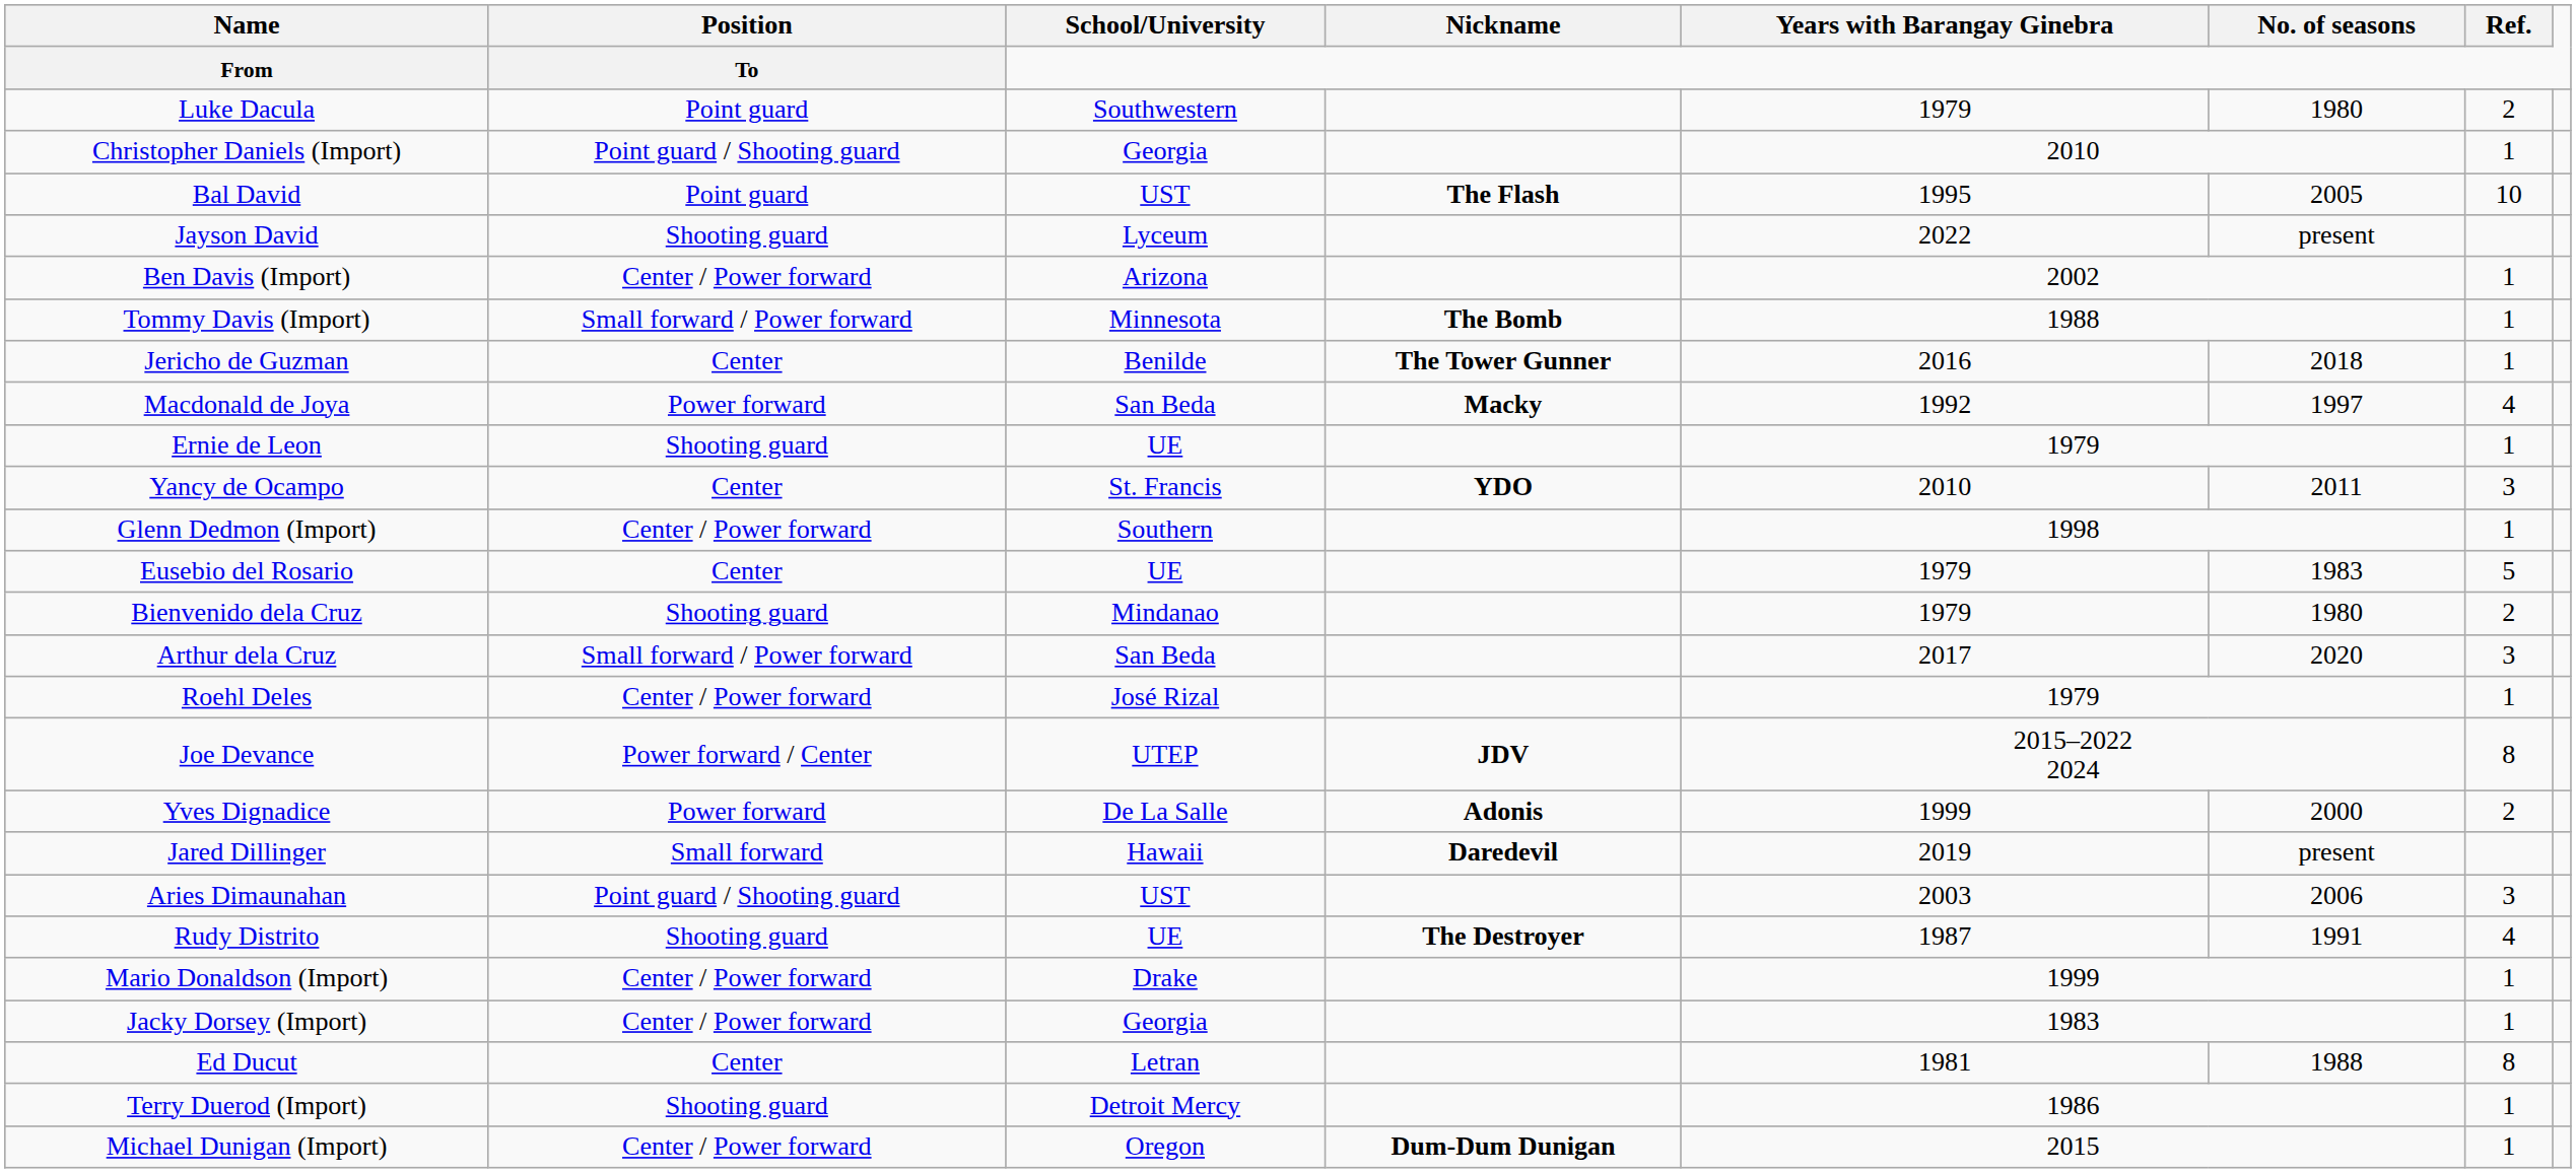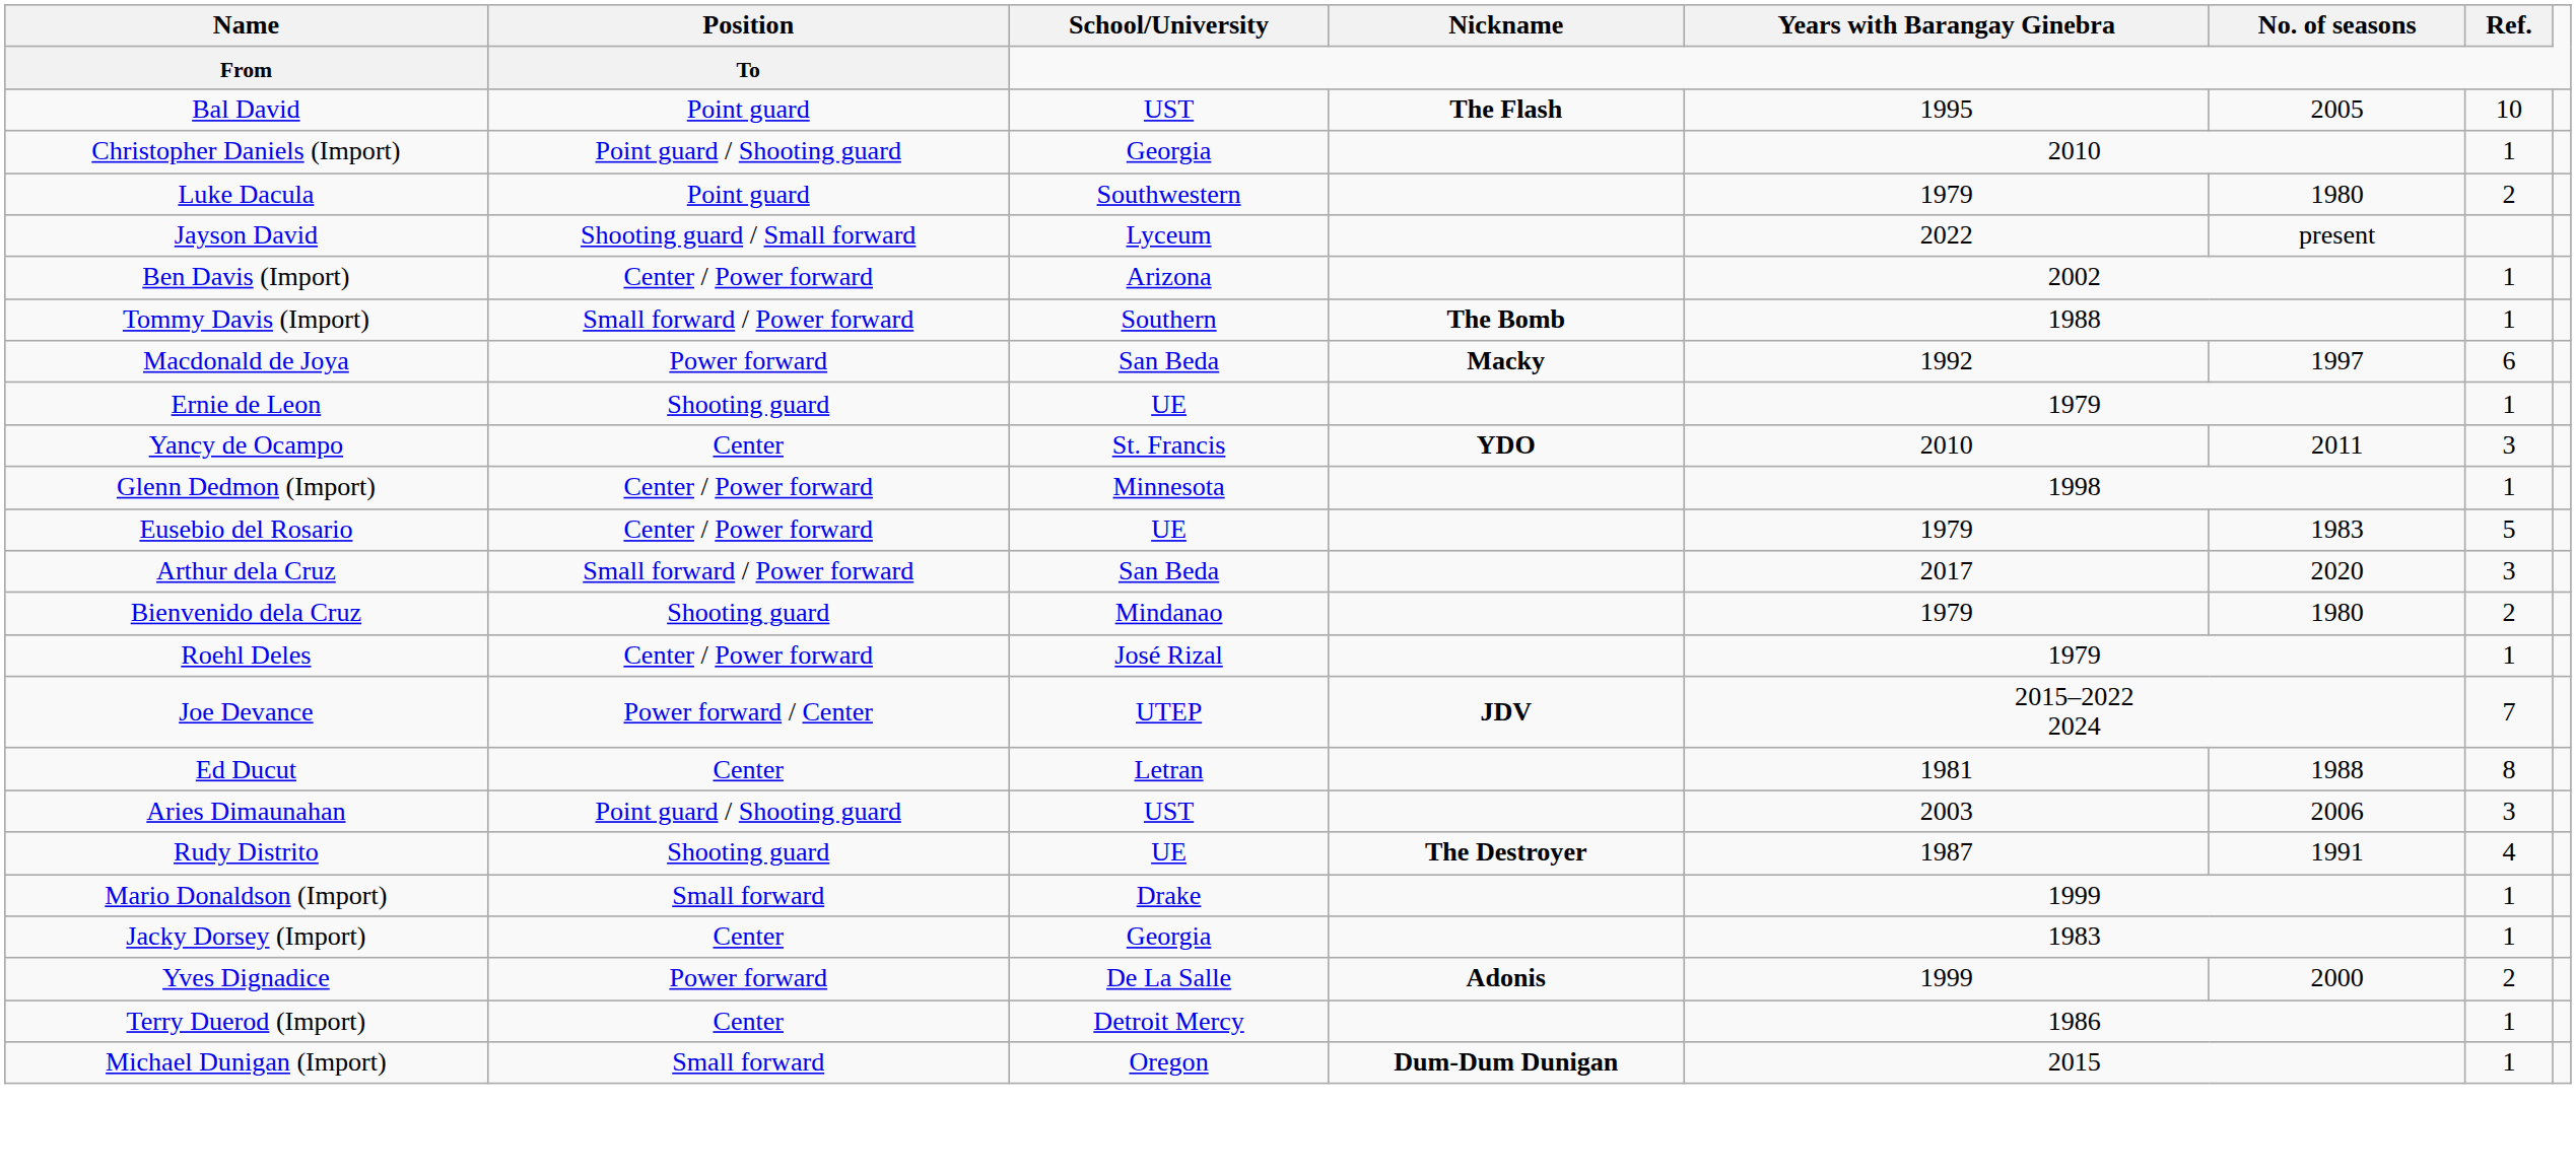rows swapped: Luke Dacula <-> Bal David
Jayson David | Position / To: Shooting guard -> Shooting guard / Small forward
Tommy Davis (Import) | School/University: Minnesota -> Southern
- row: Jericho de Guzman | Center | Benilde | The Tower Gunner | 2016 | 2018 | 1
Macdonald de Joya | Ref.: 4 -> 6
Glenn Dedmon (Import) | School/University: Southern -> Minnesota
Eusebio del Rosario | Position / To: Center -> Center / Power forward
rows swapped: Arthur dela Cruz <-> Bienvenido dela Cruz
Joe Devance | Ref.: 8 -> 7
rows swapped: Yves Dignadice <-> Ed Ducut
- row: Jared Dillinger | Small forward | Hawaii | Daredevil | 2019 | present
Mario Donaldson (Import) | Position / To: Center / Power forward -> Small forward
Jacky Dorsey (Import) | Position / To: Center / Power forward -> Center
Terry Duerod (Import) | Position / To: Shooting guard -> Center
Michael Dunigan (Import) | Position / To: Center / Power forward -> Small forward
